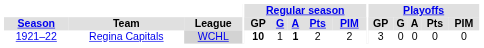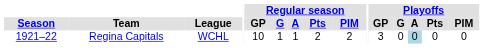Regina Capitals | League: lightgrey background -> no background
Regina Capitals | Regular season / GP: bold -> normal
Regina Capitals | Regular season / A: bold -> normal
Regina Capitals | Playoffs / A: no background -> lightblue background
